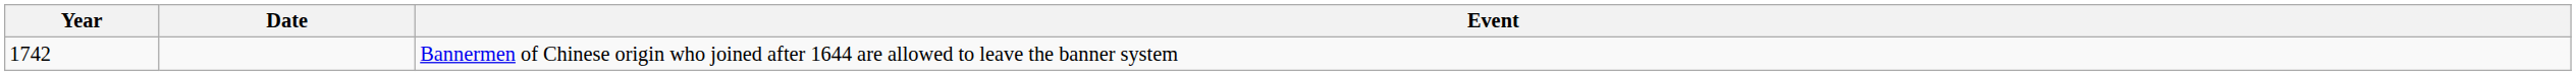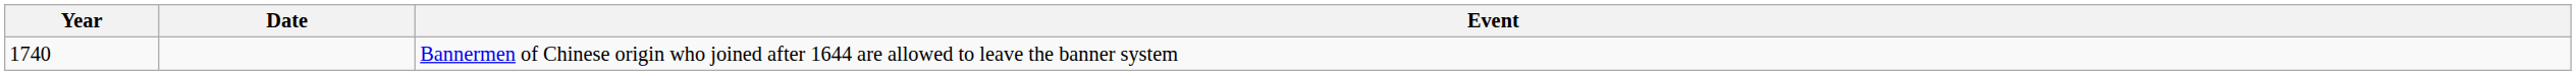row 2 | Year: 1742 -> 1740
